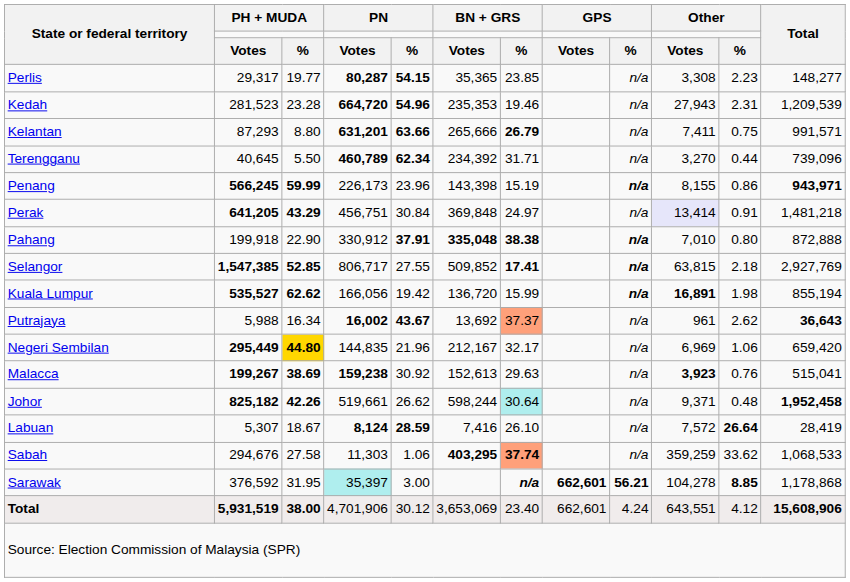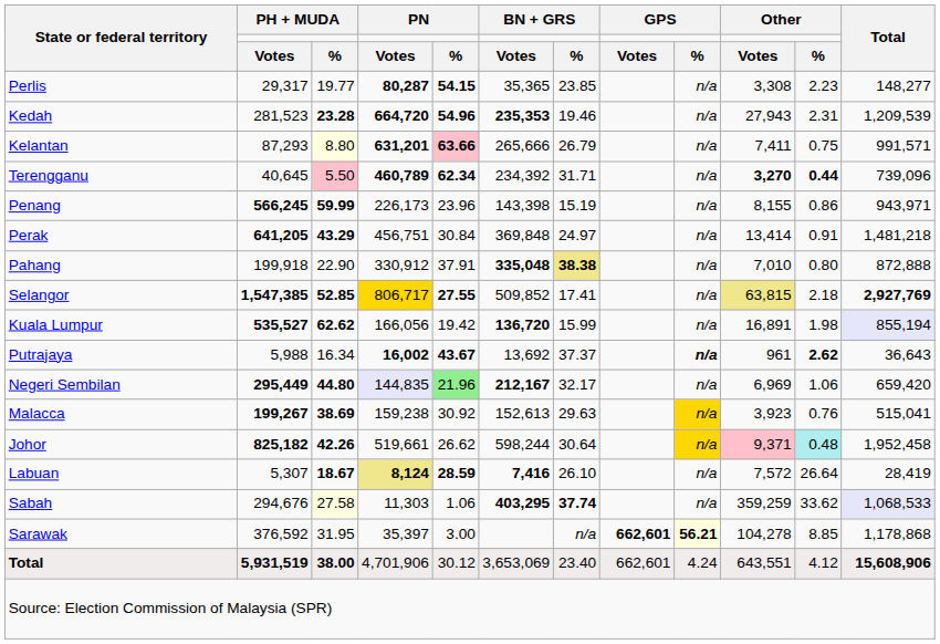Kedah | column 3: normal -> bold
Kedah | column 6: normal -> bold
Kelantan | column 3: no background -> lightyellow background
Kelantan | column 5: no background -> pink background
Kelantan | column 7: bold -> normal
Terengganu | column 3: no background -> pink background
Terengganu | column 10: normal -> bold
Terengganu | column 11: normal -> bold
Penang | column 9: bold -> normal
Penang | Total: bold -> normal
Perak | column 10: lavender background -> no background
Pahang | column 5: bold -> normal
Pahang | column 7: no background -> khaki background
Pahang | column 9: bold -> normal
Selangor | column 4: no background -> gold background
Selangor | column 5: normal -> bold
Selangor | column 7: bold -> normal
Selangor | column 9: bold -> normal
Selangor | column 10: no background -> khaki background
Selangor | Total: normal -> bold
Kuala Lumpur | column 6: normal -> bold
Kuala Lumpur | column 9: bold -> normal
Kuala Lumpur | column 10: bold -> normal
Kuala Lumpur | Total: no background -> lavender background
Putrajaya | column 7: lightsalmon background -> no background
Putrajaya | column 9: normal -> bold
Putrajaya | column 11: normal -> bold
Putrajaya | Total: bold -> normal
Negeri Sembilan | column 3: gold background -> no background
Negeri Sembilan | column 4: no background -> lavender background
Negeri Sembilan | column 5: no background -> lightgreen background
Negeri Sembilan | column 6: normal -> bold
Malacca | column 4: bold -> normal
Malacca | column 9: no background -> gold background
Malacca | column 10: bold -> normal
Johor | column 7: paleturquoise background -> no background
Johor | column 9: no background -> gold background
Johor | column 10: no background -> pink background
Johor | column 11: no background -> paleturquoise background
Johor | Total: bold -> normal
Labuan | column 3: normal -> bold
Labuan | column 4: no background -> khaki background
Labuan | column 6: normal -> bold
Labuan | column 11: bold -> normal
Sabah | column 3: no background -> lightyellow background
Sabah | column 7: lightsalmon background -> no background
Sabah | Total: no background -> lavender background
Sarawak | column 4: paleturquoise background -> no background
Sarawak | column 7: bold -> normal
Sarawak | column 9: no background -> lightyellow background
Sarawak | column 11: bold -> normal
